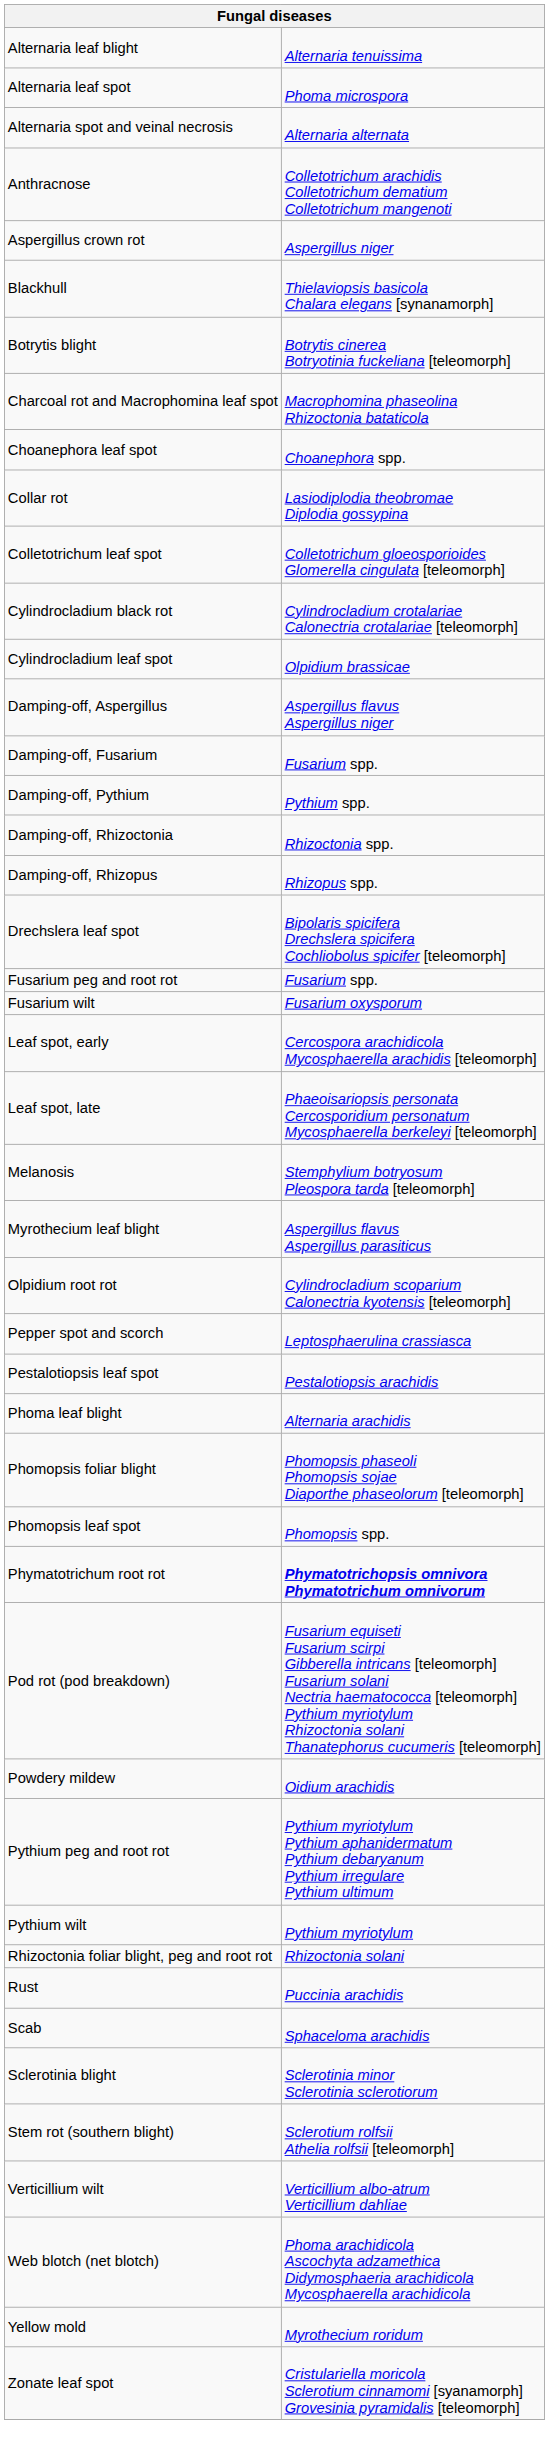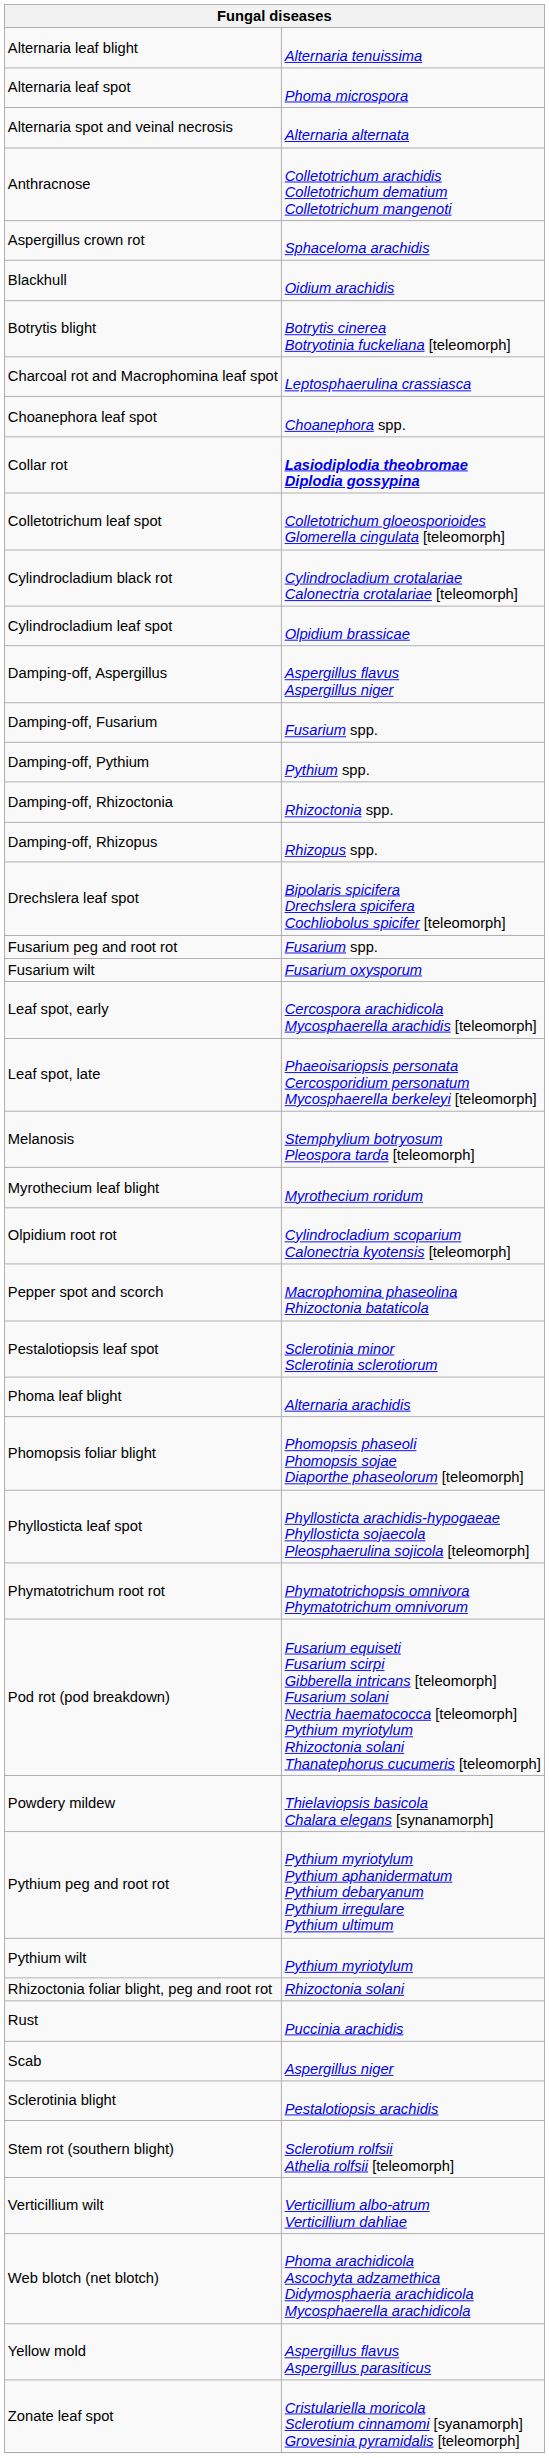Aspergillus crown rot | column 2: Aspergillus niger -> Sphaceloma arachidis
Blackhull | column 2: Thielaviopsis basicola Chalara elegans [synanamorph] -> Oidium arachidis
Charcoal rot and Macrophomina leaf spot | column 2: Macrophomina phaseolina Rhizoctonia bataticola -> Leptosphaerulina crassiasca
Collar rot | column 2: normal -> bold
Myrothecium leaf blight | column 2: Aspergillus flavus Aspergillus parasiticus -> Myrothecium roridum
Pepper spot and scorch | column 2: Leptosphaerulina crassiasca -> Macrophomina phaseolina Rhizoctonia bataticola
Pestalotiopsis leaf spot | column 2: Pestalotiopsis arachidis -> Sclerotinia minor Sclerotinia sclerotiorum
- row: Phomopsis leaf spot | Phomopsis spp.
+ row: Phyllosticta leaf spot | Phyllosticta arachidis-hypogaeae Phyllosticta sojaecola Pleosphaerulina sojicola [teleomorph]
Phymatotrichum root rot | column 2: bold -> normal
Powdery mildew | column 2: Oidium arachidis -> Thielaviopsis basicola Chalara elegans [synanamorph]
Scab | column 2: Sphaceloma arachidis -> Aspergillus niger
Sclerotinia blight | column 2: Sclerotinia minor Sclerotinia sclerotiorum -> Pestalotiopsis arachidis
Yellow mold | column 2: Myrothecium roridum -> Aspergillus flavus Aspergillus parasiticus
